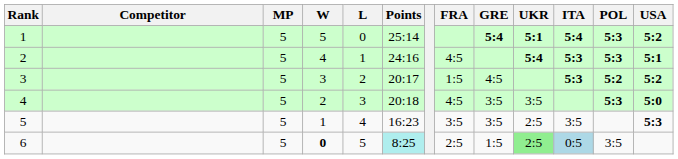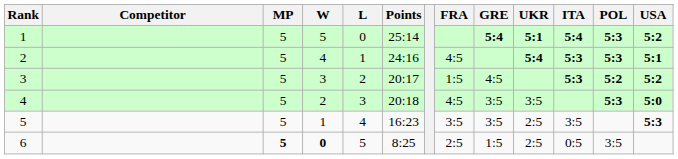6 | MP: normal -> bold
6 | Points: paleturquoise background -> no background
6 | UKR: lightgreen background -> no background
6 | ITA: lightblue background -> no background
